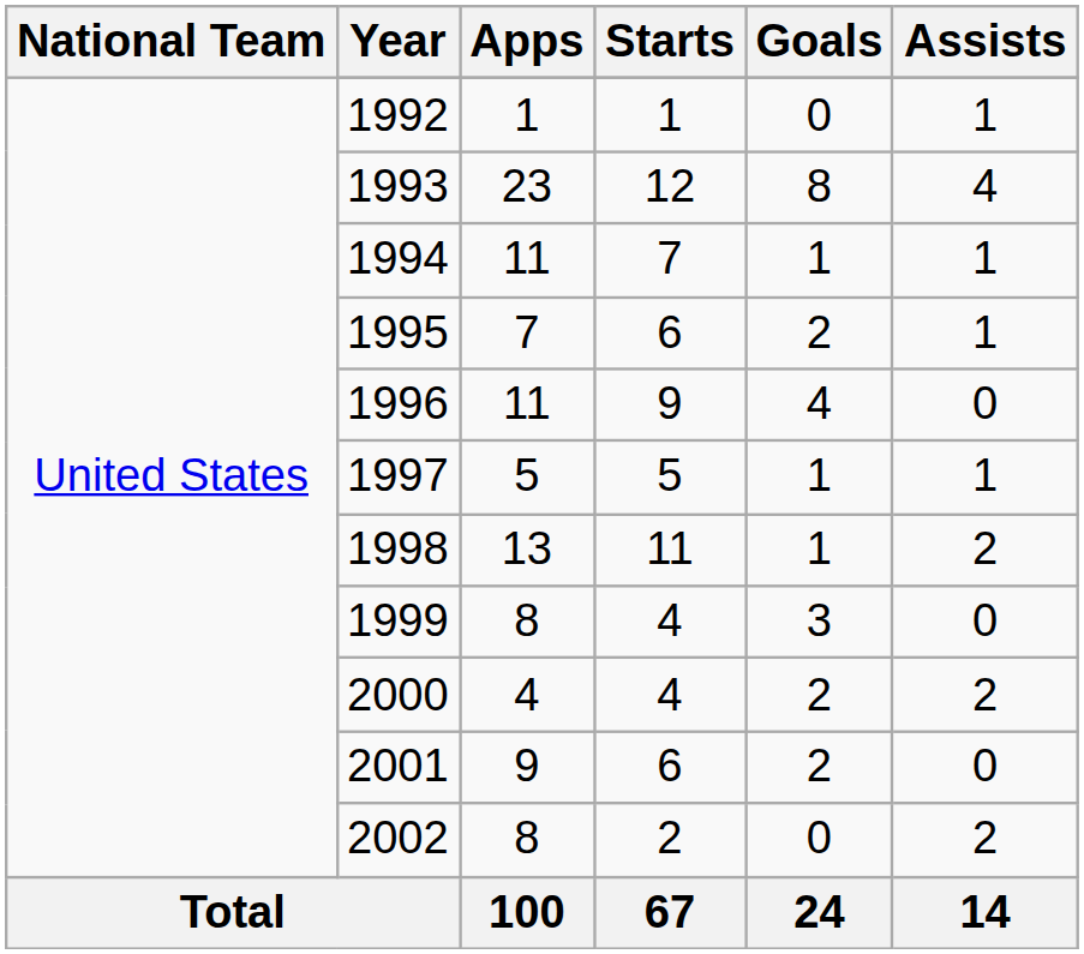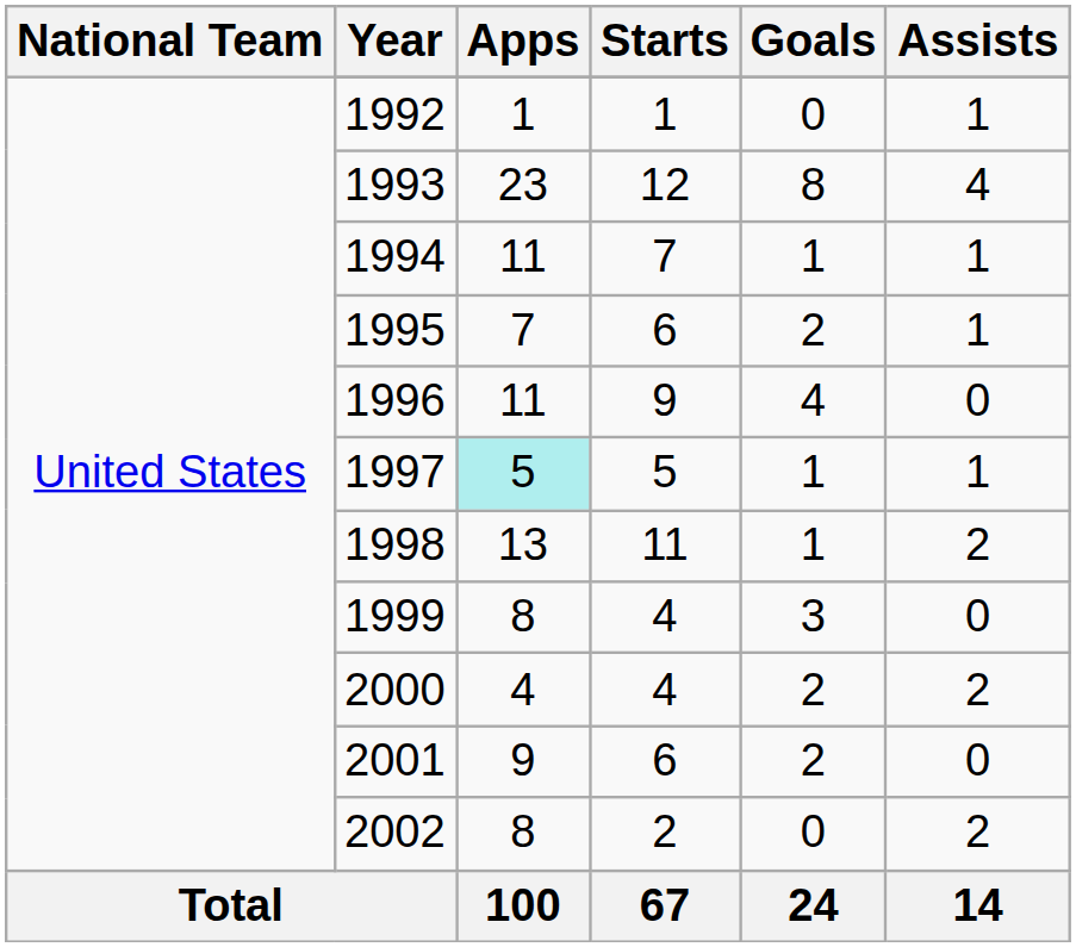1997 | Apps: no background -> paleturquoise background
